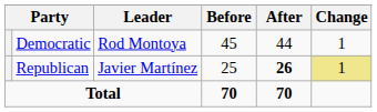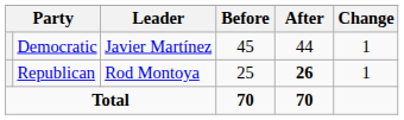Democratic | Leader: Rod Montoya -> Javier Martínez
Republican | Leader: Javier Martínez -> Rod Montoya
Republican | Change: khaki background -> no background
